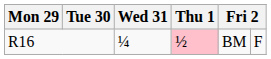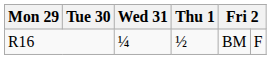R16 | Thu 1: pink background -> no background
